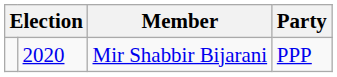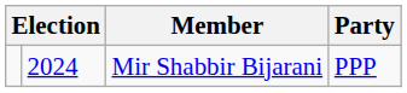Mir Shabbir Bijarani | column 2: 2020 -> 2024
